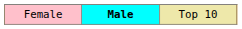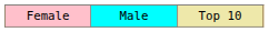Female | column 2: bold -> normal
